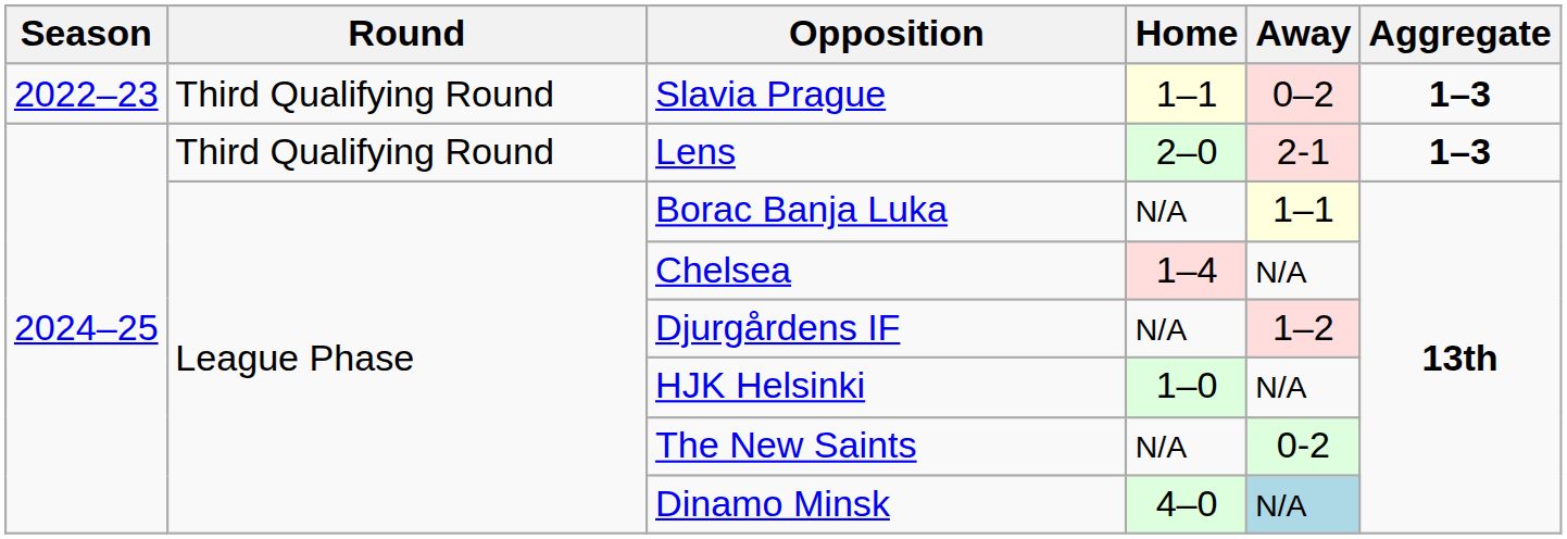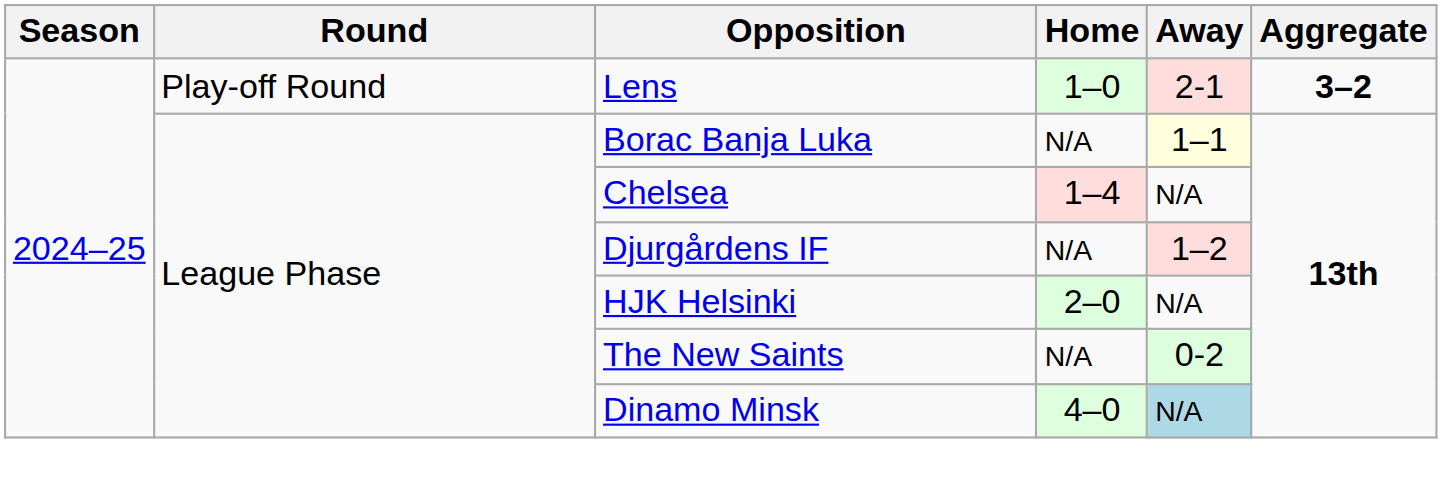- row: 2022–23 | Third Qualifying Round | Slavia Prague | 1–1 | 0–2 | 1–3
Lens | Round: Third Qualifying Round -> Play-off Round
Lens | Home: 2–0 -> 1–0
Lens | Aggregate: 1–3 -> 3–2
HJK Helsinki | Home: 1–0 -> 2–0
